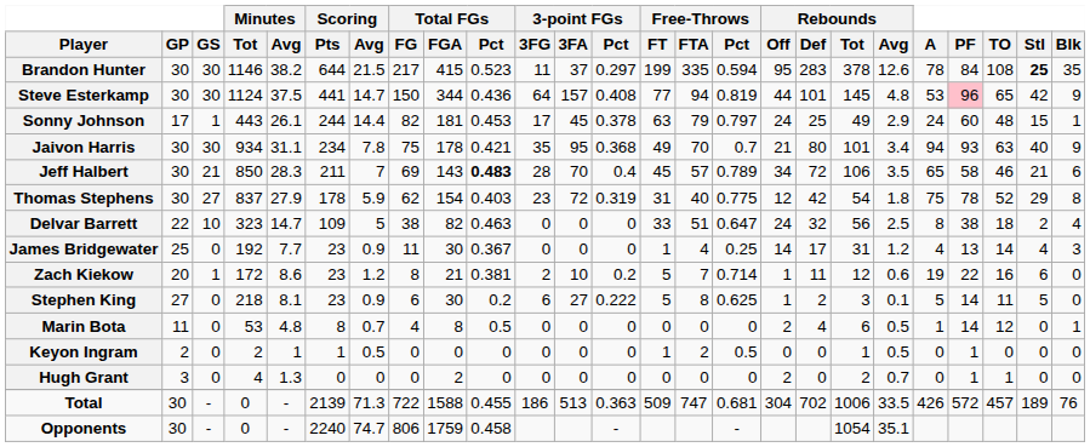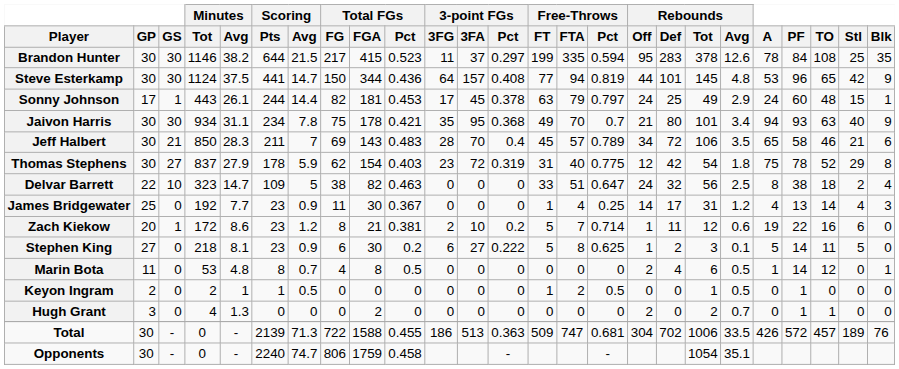Brandon Hunter | Stl: bold -> normal
Steve Esterkamp | PF: pink background -> no background
Jeff Halbert | Total FGs / Pct: bold -> normal
